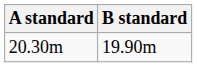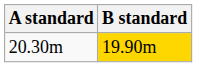20.30m | B standard: no background -> gold background
